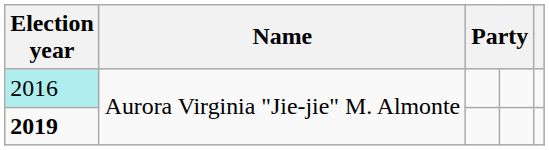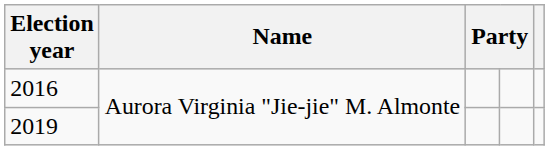2016 | Election year: paleturquoise background -> no background
2019 | Election year: bold -> normal
